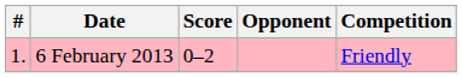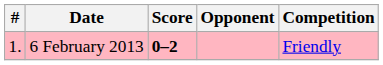6 February 2013 | Score: normal -> bold
